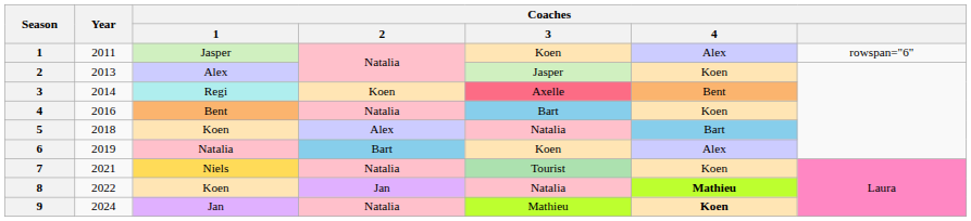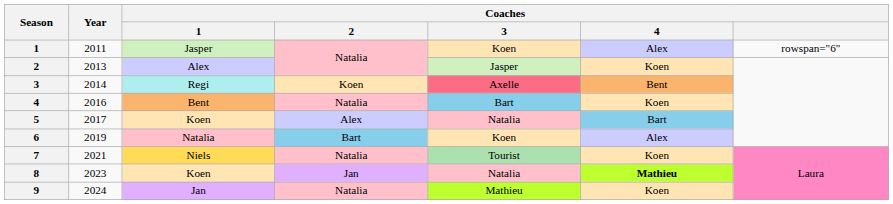5 | Year: 2018 -> 2017
8 | Year: 2022 -> 2023
9 | Coaches / 4: bold -> normal
